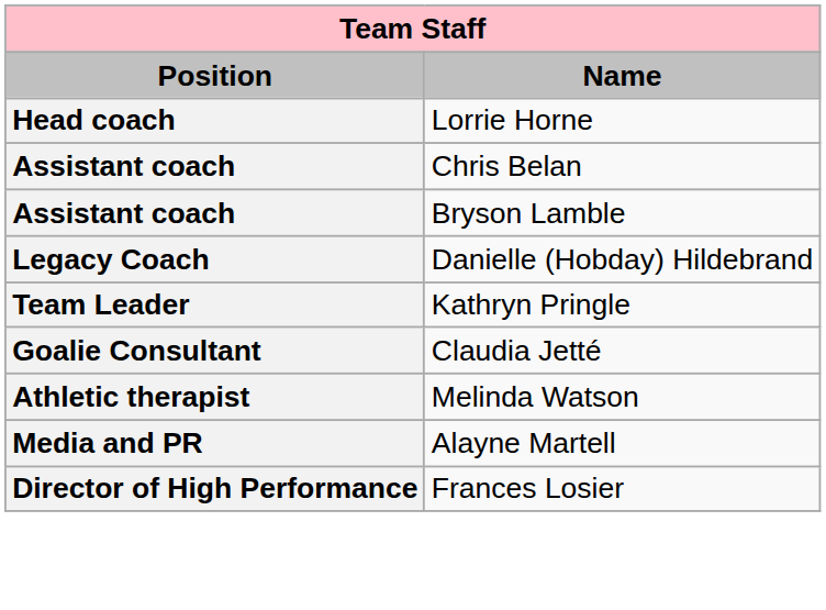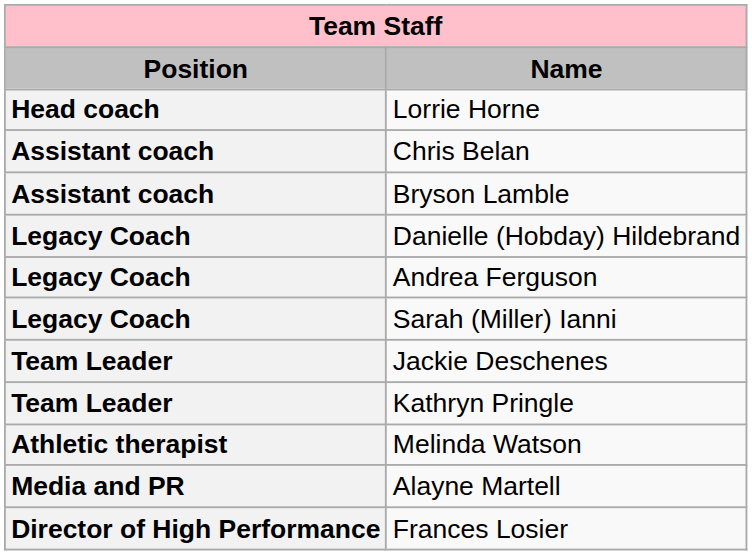+ row: Legacy Coach | Andrea Ferguson
+ row: Legacy Coach | Sarah (Miller) Ianni
+ row: Team Leader | Jackie Deschenes
- row: Goalie Consultant | Claudia Jetté
